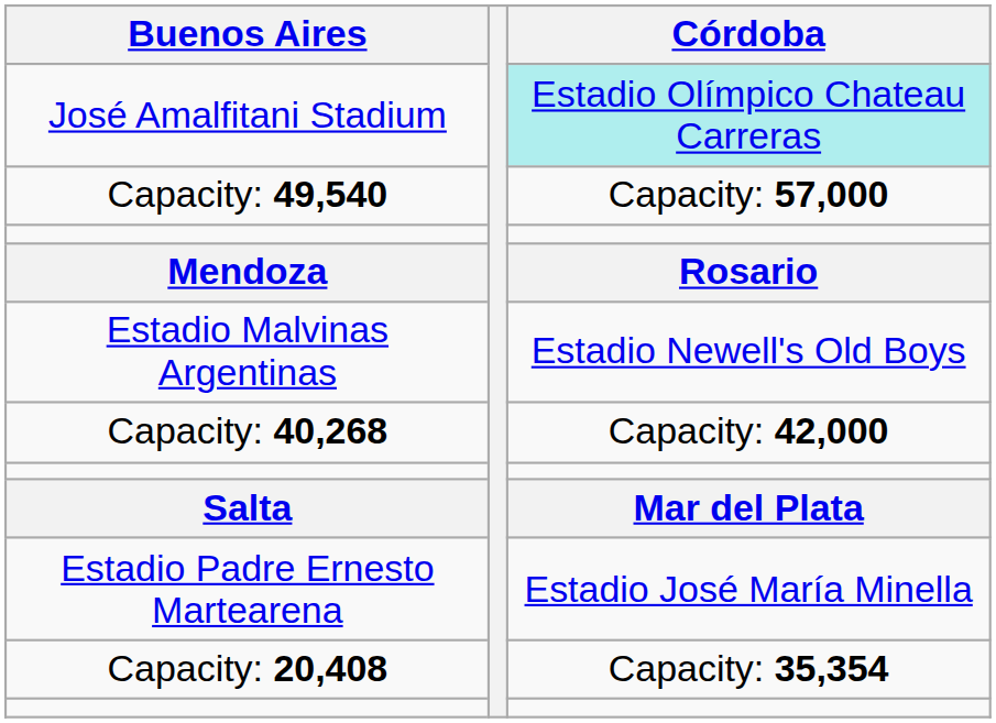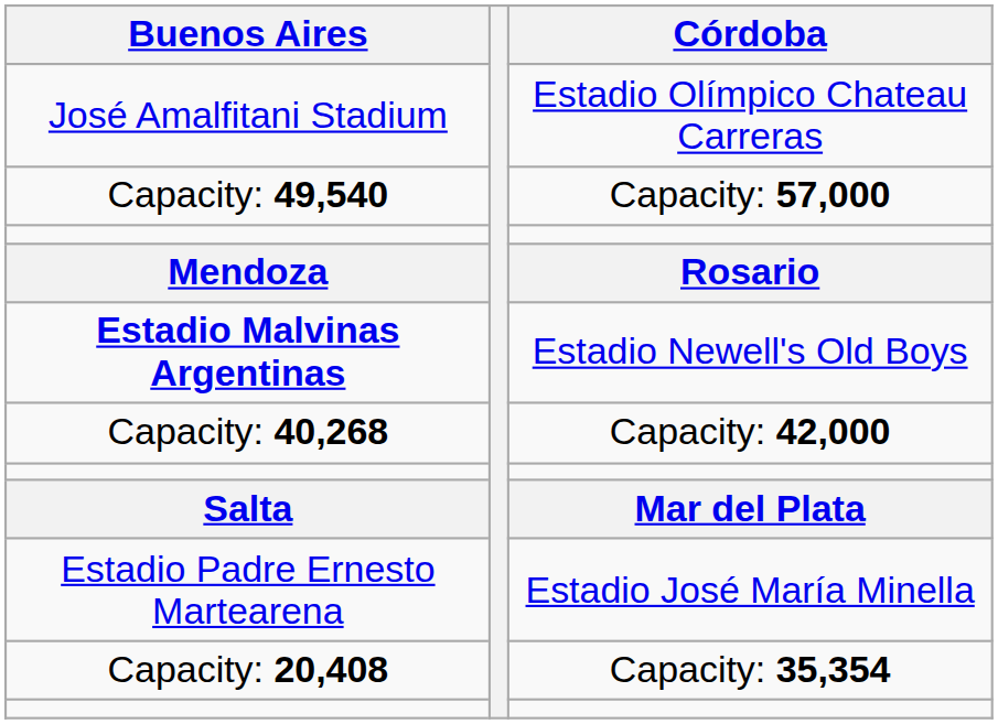José Amalfitani Stadium | Córdoba: paleturquoise background -> no background
Estadio Malvinas Argentinas | Buenos Aires: normal -> bold
